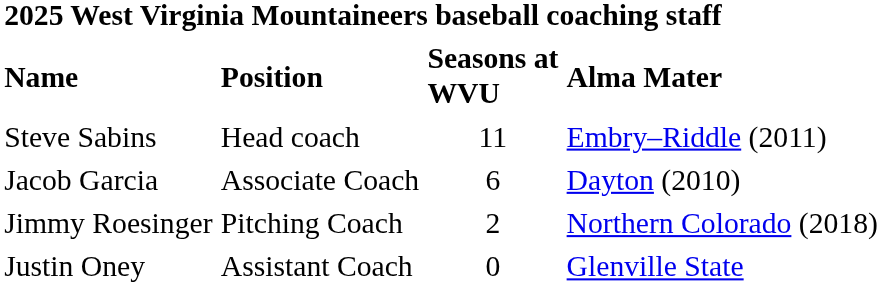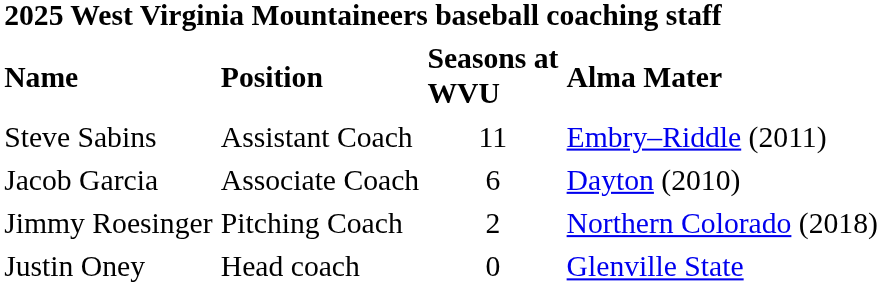Steve Sabins | Position: Head coach -> Assistant Coach
Justin Oney | Position: Assistant Coach -> Head coach
